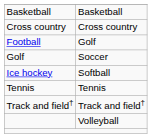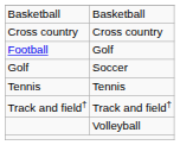- row: Ice hockey | Softball
